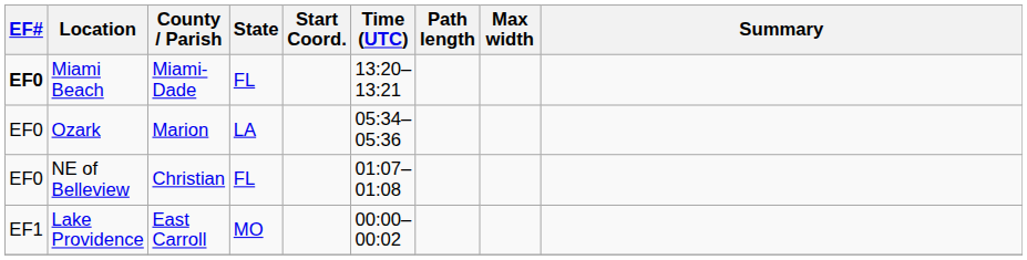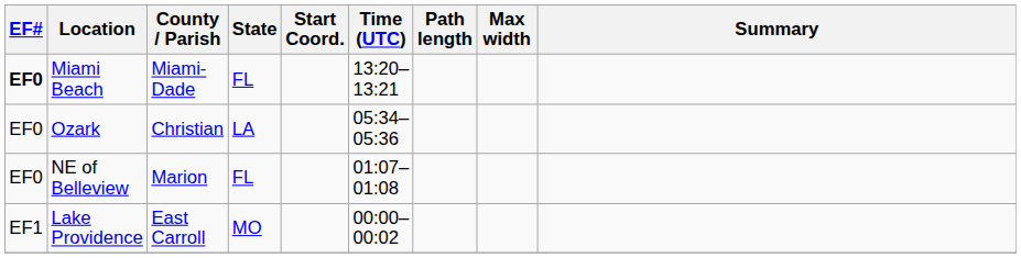Ozark | County / Parish: Marion -> Christian
NE of Belleview | County / Parish: Christian -> Marion
